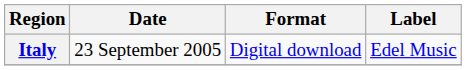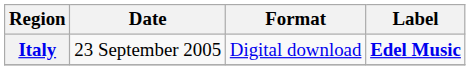Italy | Label: normal -> bold
